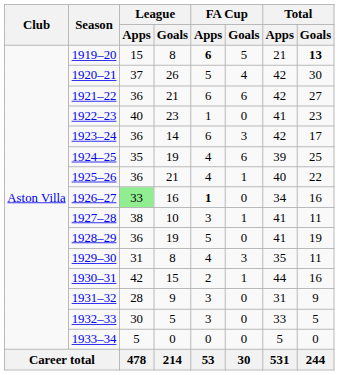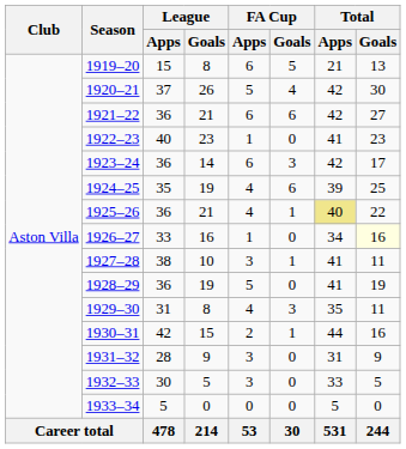1919–20 | FA Cup / Apps: bold -> normal
1919–20 | Total / Goals: bold -> normal
1925–26 | Total / Apps: no background -> khaki background
1926–27 | League / Apps: lightgreen background -> no background
1926–27 | FA Cup / Apps: bold -> normal
1926–27 | Total / Goals: no background -> lightyellow background
